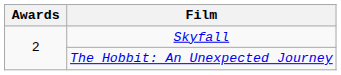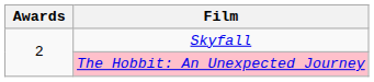The Hobbit: An Unexpected Journey | Film: no background -> pink background
